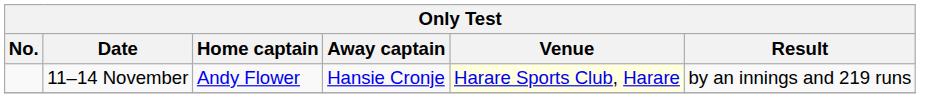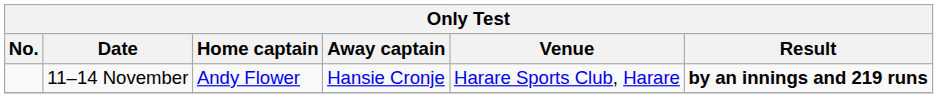11–14 November | Venue: lightyellow background -> no background
11–14 November | Result: normal -> bold
